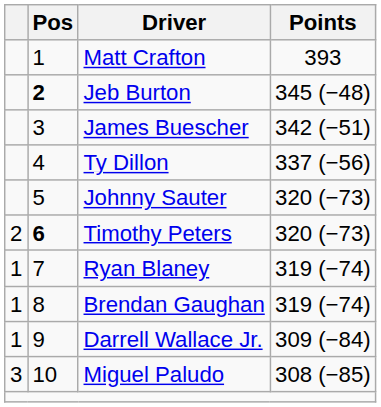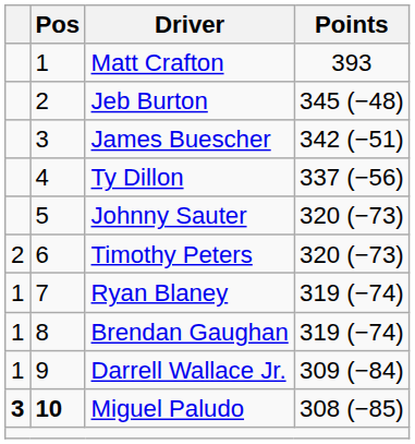Jeb Burton | Pos: bold -> normal
Timothy Peters | Pos: bold -> normal
Miguel Paludo | column 1: normal -> bold
Miguel Paludo | Pos: normal -> bold
